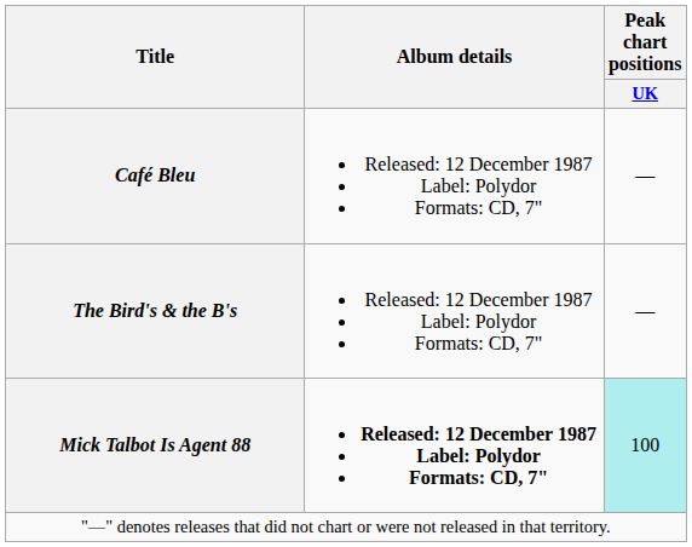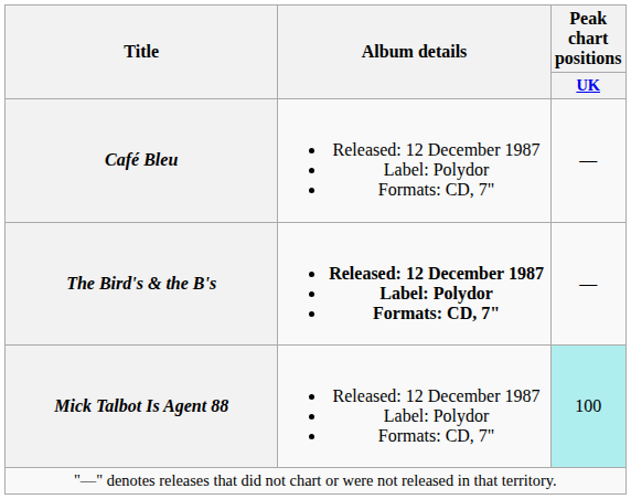The Bird's & the B's | Album details: normal -> bold
Mick Talbot Is Agent 88 | Album details: bold -> normal
